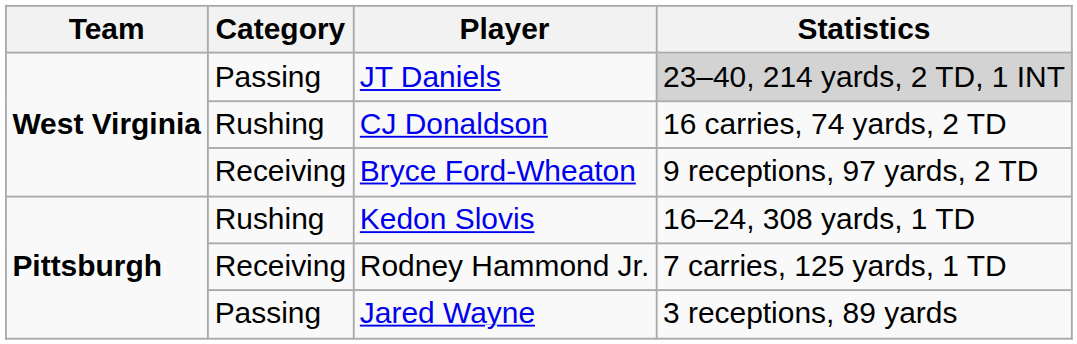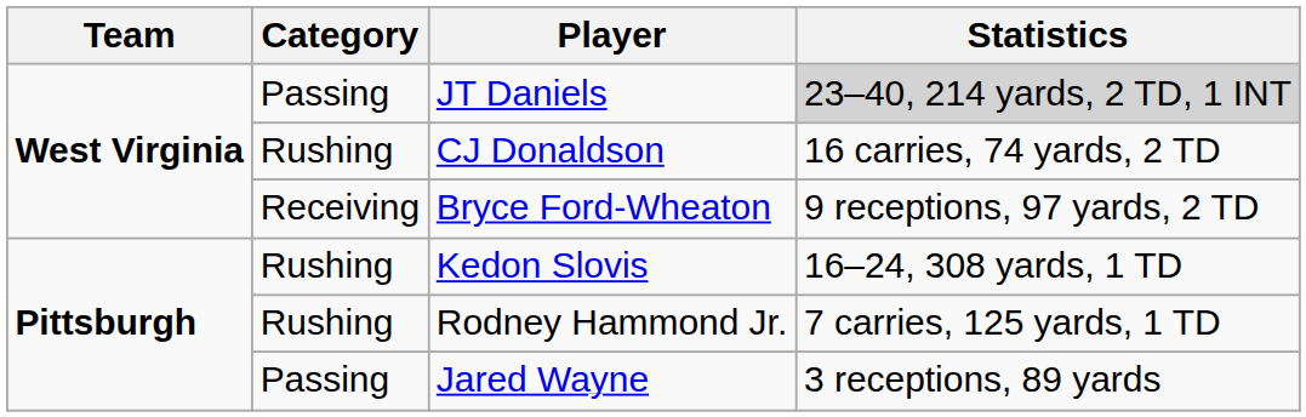Rodney Hammond Jr. | Category: Receiving -> Rushing
